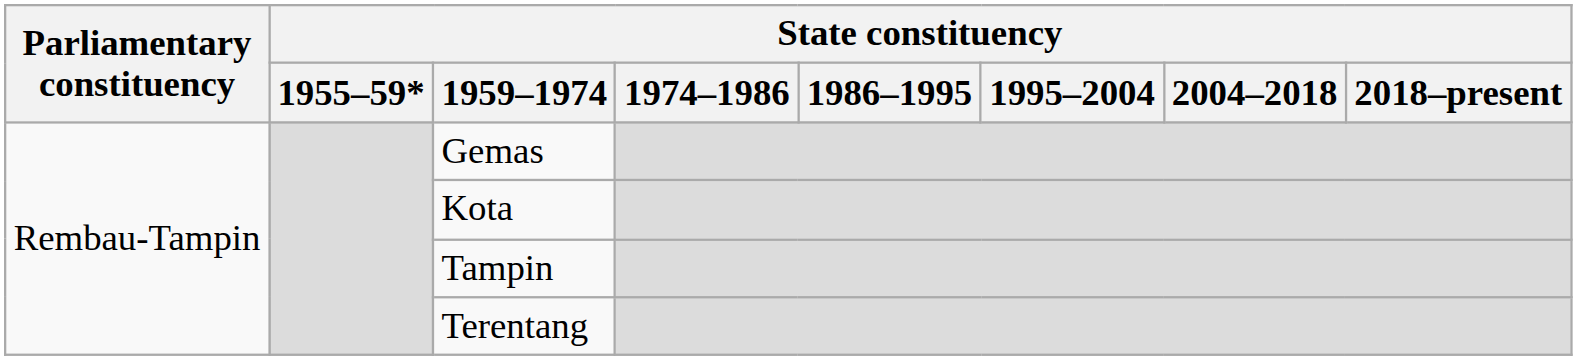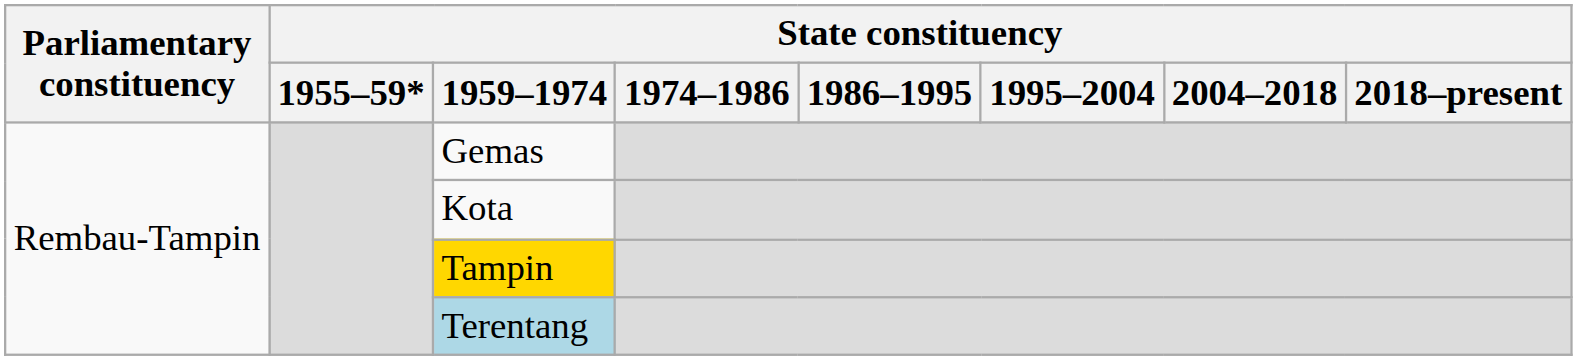Tampin | State constituency / 1959–1974: no background -> gold background
Terentang | State constituency / 1959–1974: no background -> lightblue background
